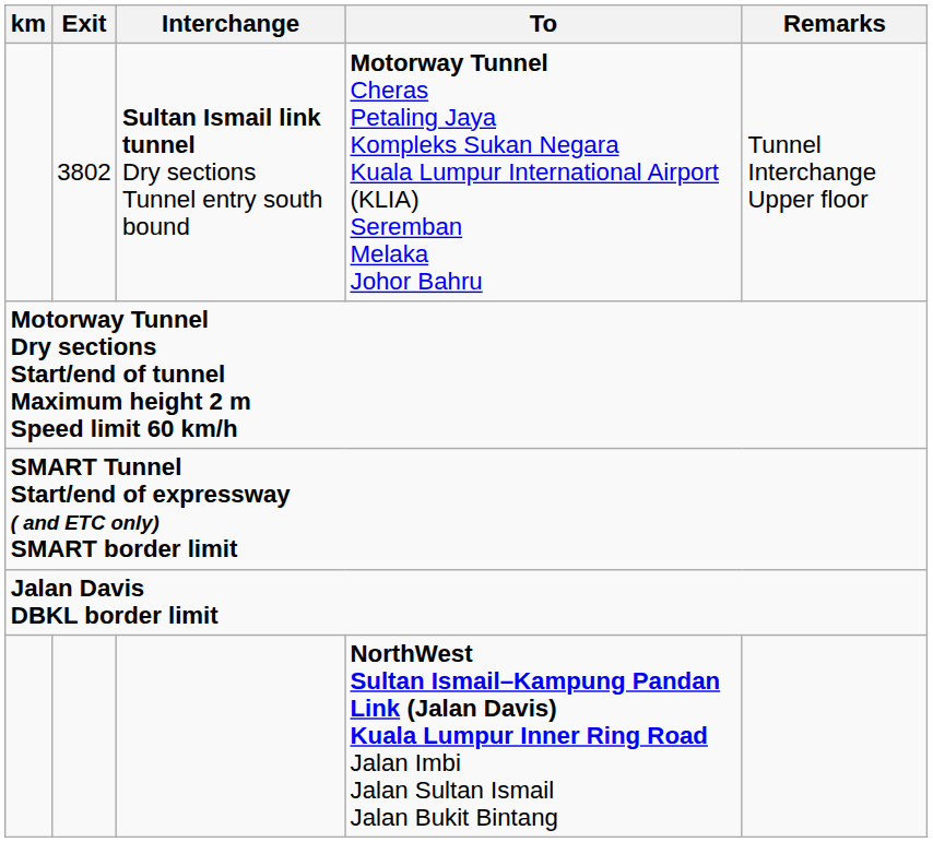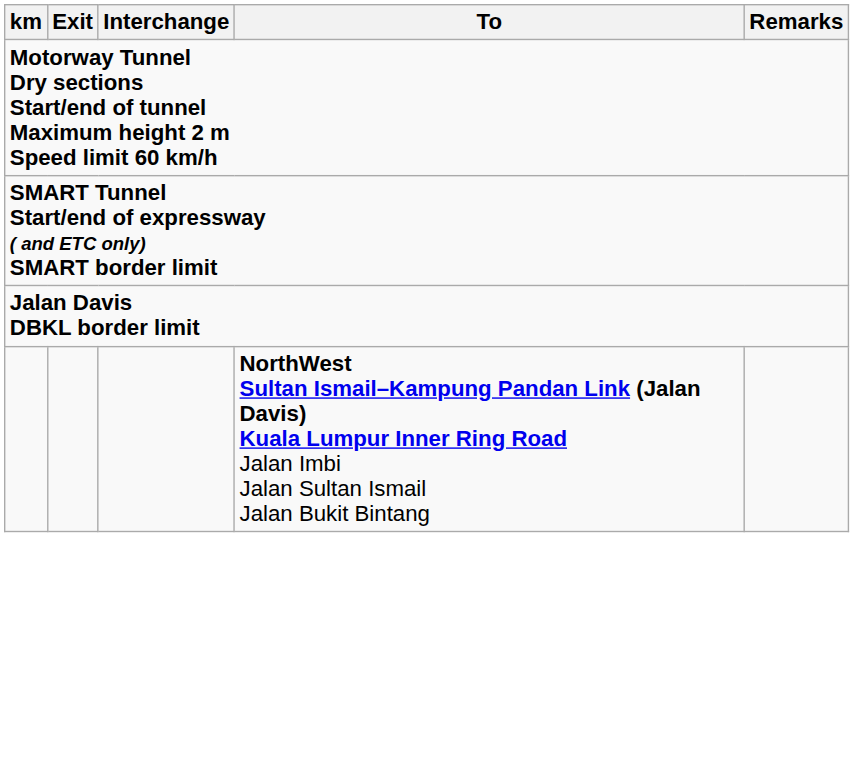- row: 3802 | Sultan Ismail link tunnel Dry sections Tunnel entry south bound | Motorway Tunnel Cheras Petaling Jaya Kompleks Sukan Negara Kuala Lumpur International Airport (KLIA) Seremban Melaka Johor Bahru | Tunnel Interchange Upper floor
